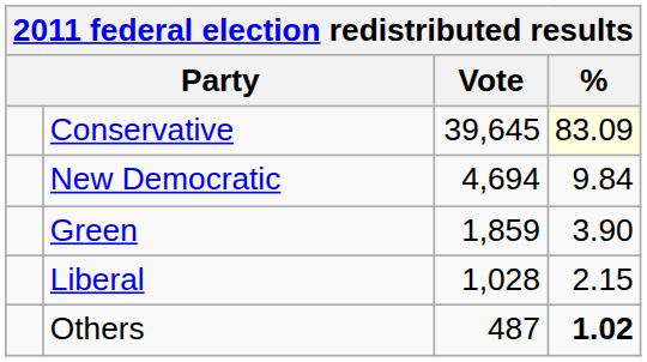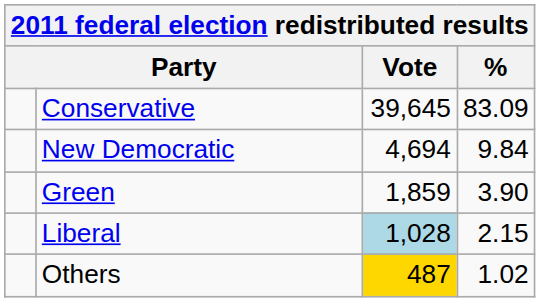Conservative | %: lightyellow background -> no background
Liberal | Vote: no background -> lightblue background
Others | Vote: no background -> gold background
Others | %: bold -> normal
